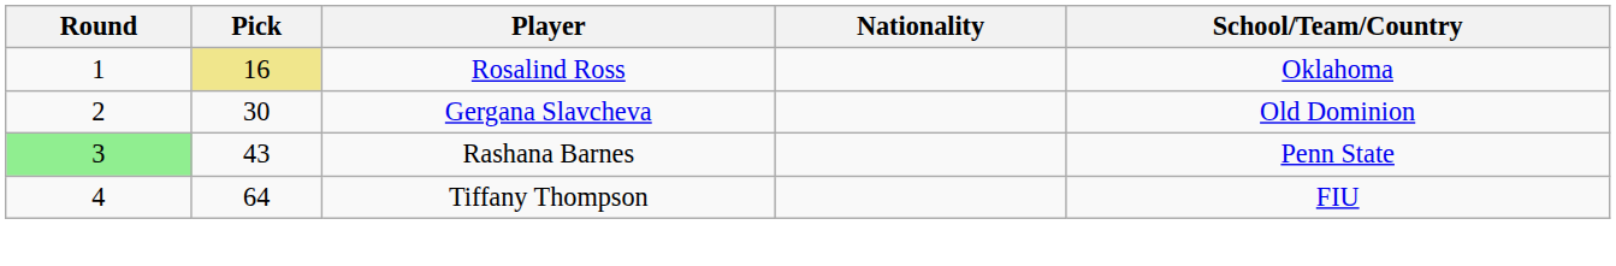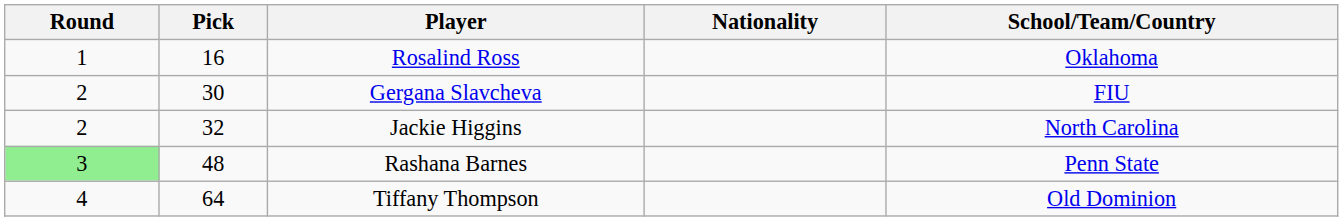Rosalind Ross | Pick: khaki background -> no background
Gergana Slavcheva | School/Team/Country: Old Dominion -> FIU
+ row: 2 | 32 | Jackie Higgins | North Carolina
Rashana Barnes | Pick: 43 -> 48
Tiffany Thompson | School/Team/Country: FIU -> Old Dominion
